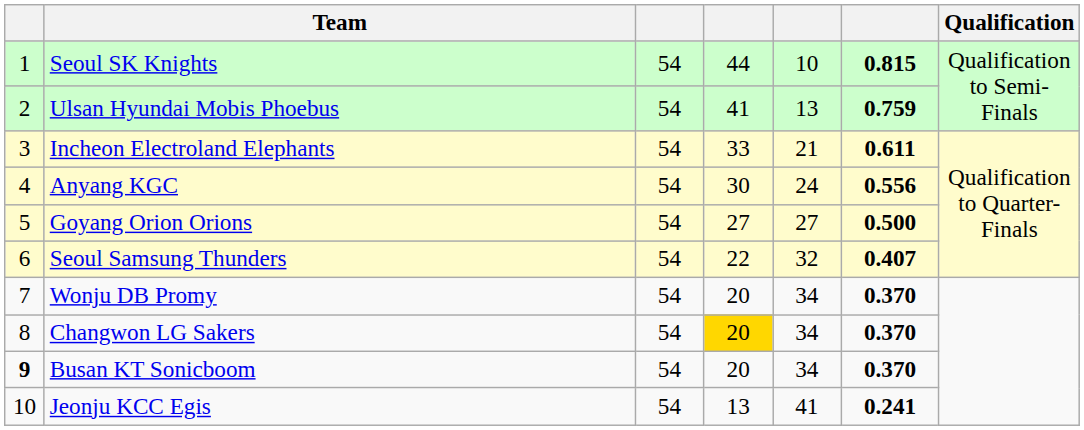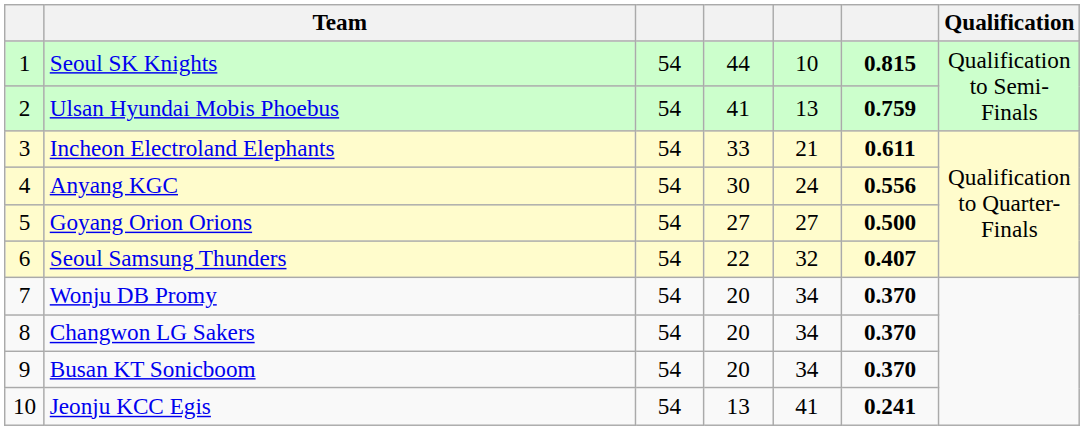Changwon LG Sakers | column 4: gold background -> no background
Busan KT Sonicboom | column 1: bold -> normal
